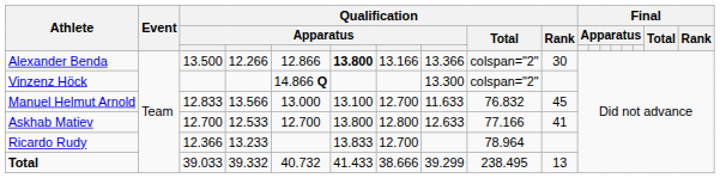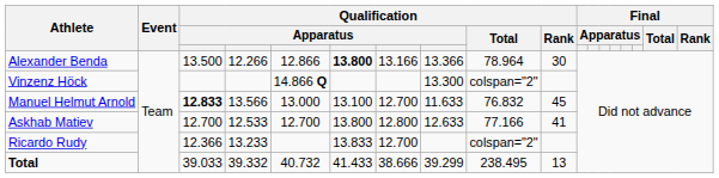Alexander Benda | Qualification / Total: colspan="2" -> 78.964
Manuel Helmut Arnold | column 3: normal -> bold
Ricardo Rudy | Qualification / Total: 78.964 -> colspan="2"
